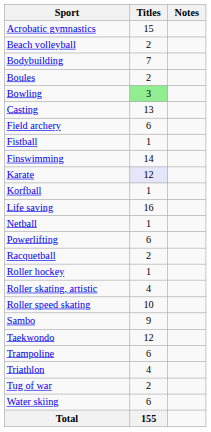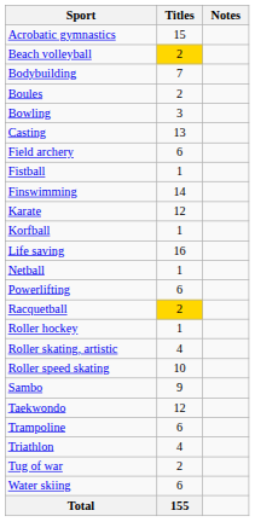Beach volleyball | Titles: no background -> gold background
Bowling | Titles: lightgreen background -> no background
Karate | Titles: lavender background -> no background
Racquetball | Titles: no background -> gold background
